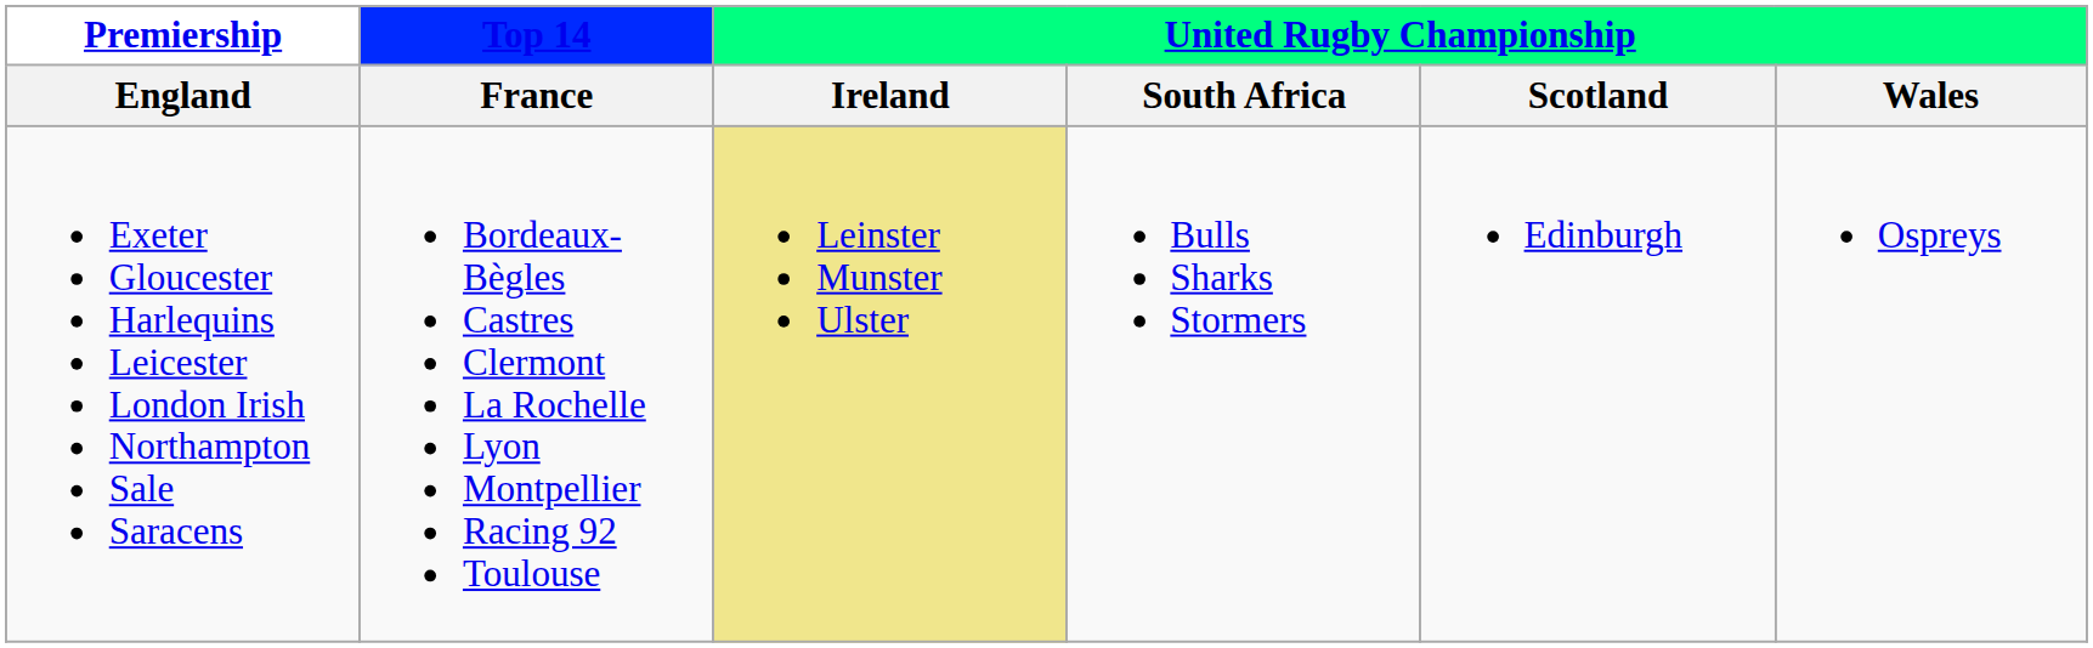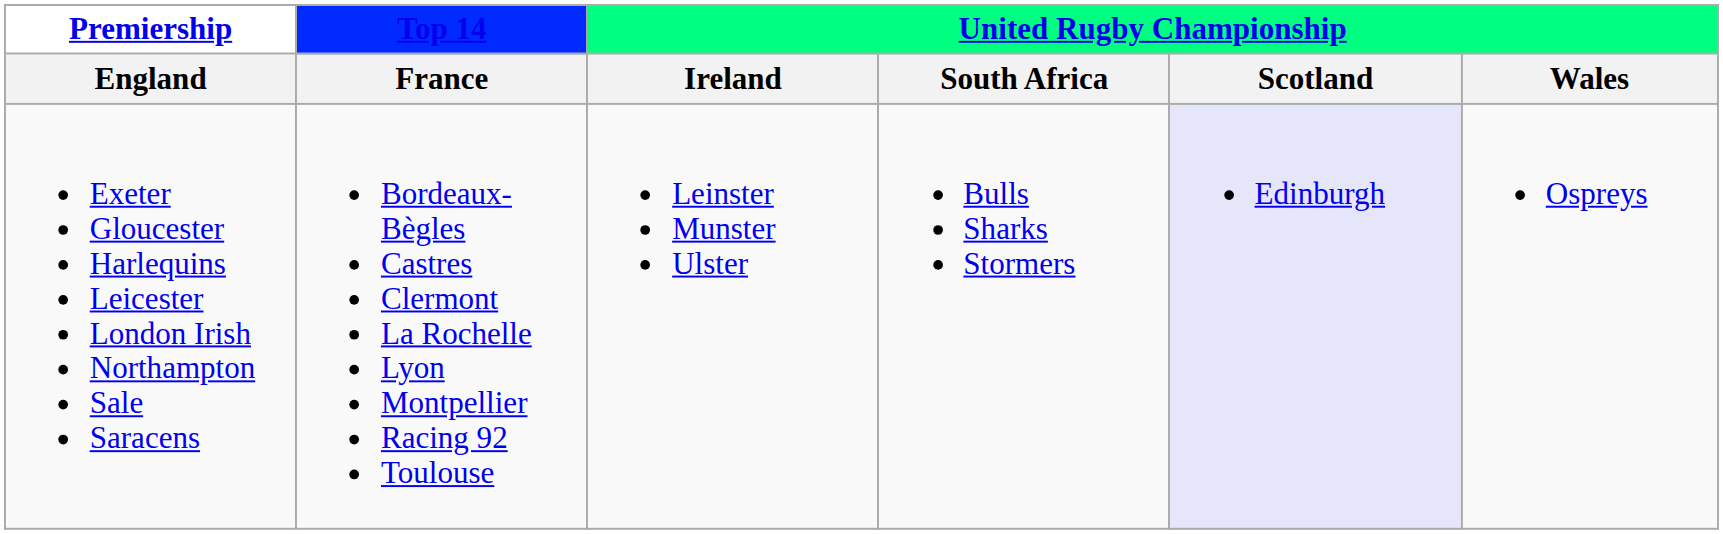row 3 | United Rugby Championship / Ireland: khaki background -> no background
row 3 | United Rugby Championship / Scotland: no background -> lavender background
